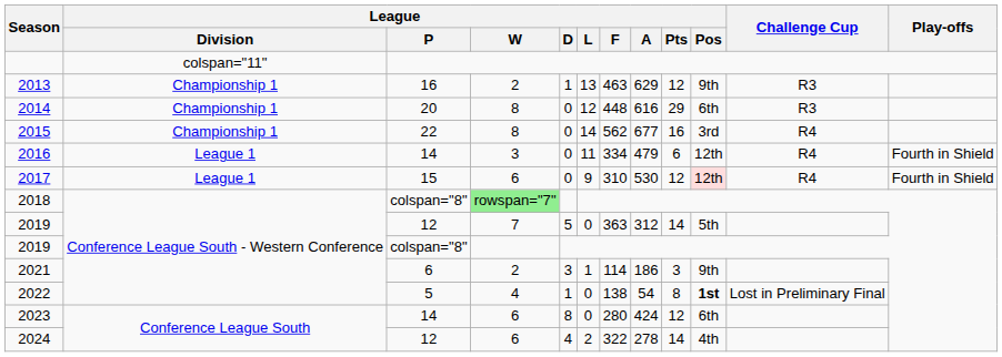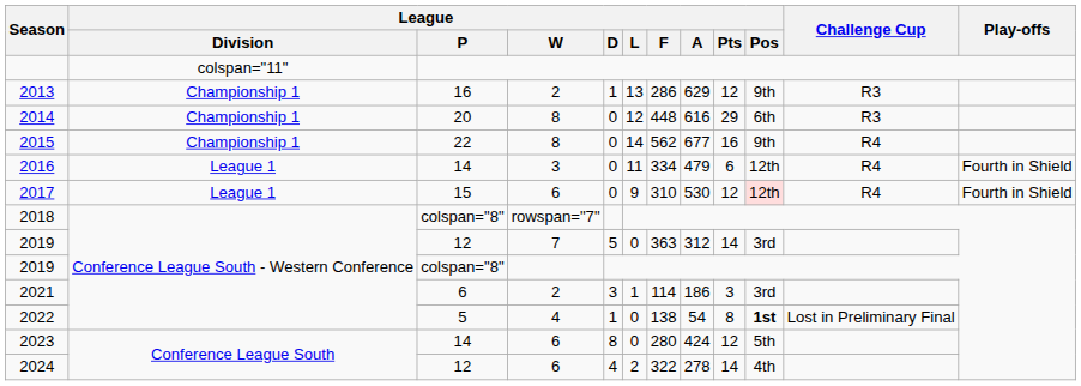2013 | League / F: 463 -> 286
2015 | League / Pos: 3rd -> 9th
2018 | League / W: lightgreen background -> no background
2019 / 12 | League / Pos: 5th -> 3rd
2021 | League / Pos: 9th -> 3rd
2023 | League / Pos: 6th -> 5th
